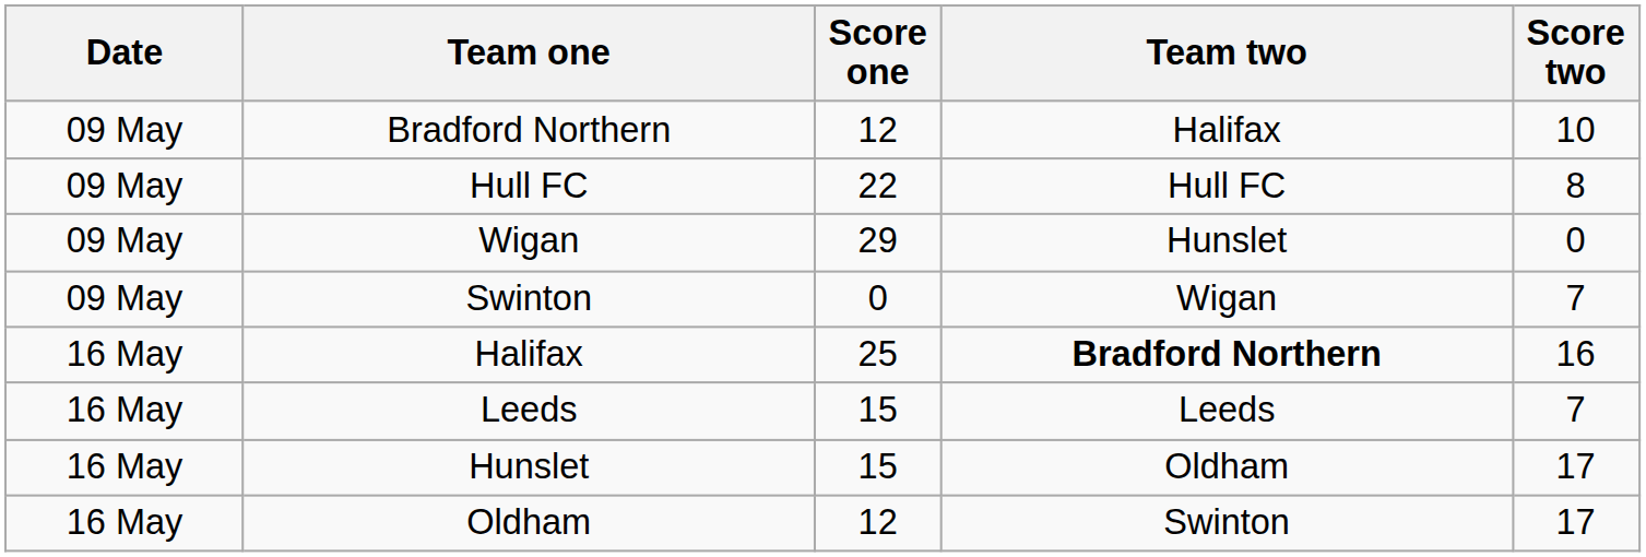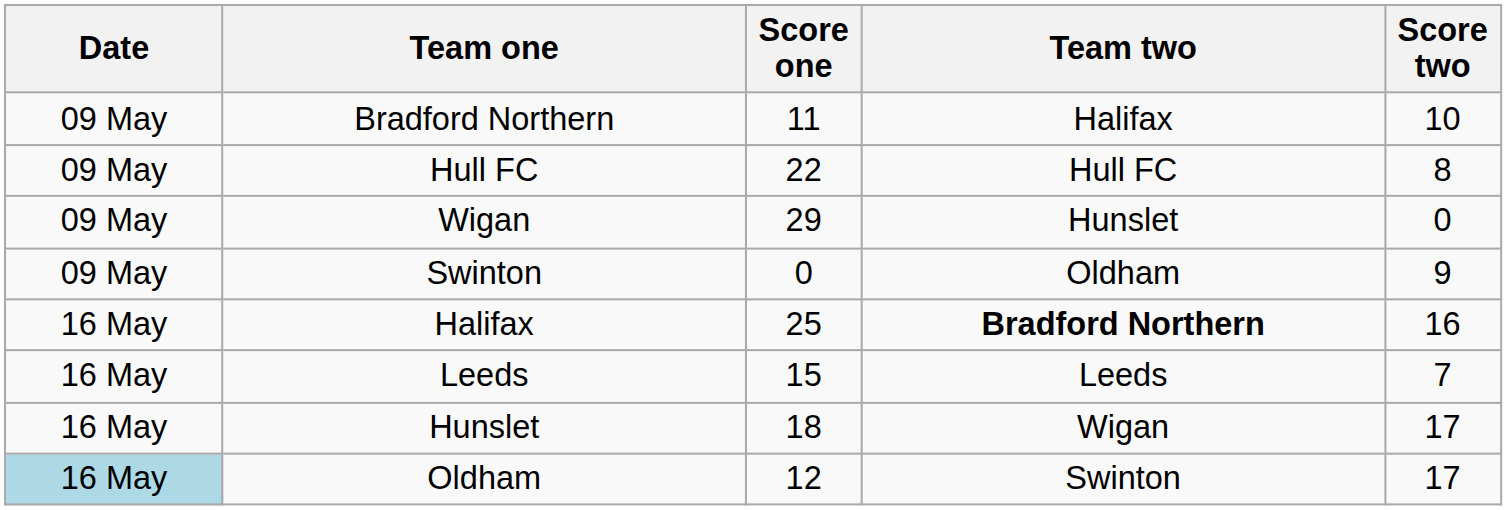row 2 | Score one: 12 -> 11
row 5 | Team two: Wigan -> Oldham
row 5 | Score two: 7 -> 9
row 8 | Score one: 15 -> 18
row 8 | Team two: Oldham -> Wigan
row 9 | Date: no background -> lightblue background
